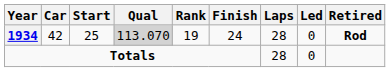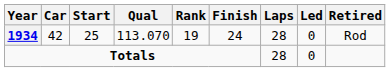1934 | Qual: lightgrey background -> no background
1934 | Retired: bold -> normal
